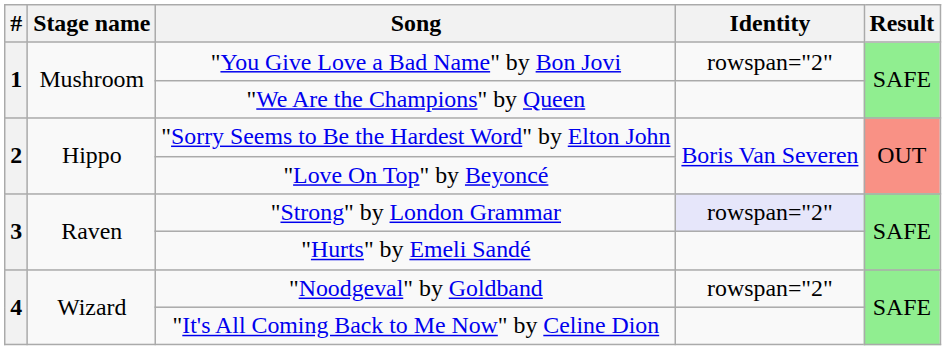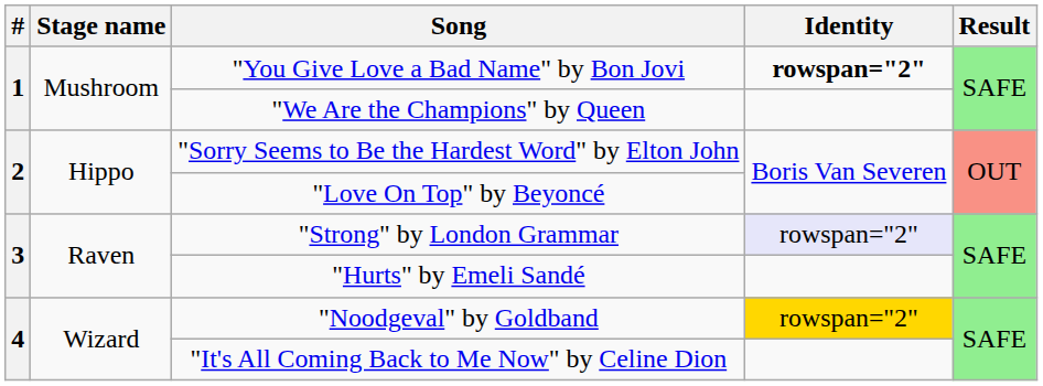"You Give Love a Bad Name" by Bon Jovi | Identity: normal -> bold
"Noodgeval" by Goldband | Identity: no background -> gold background
